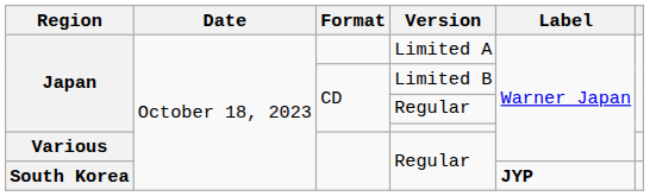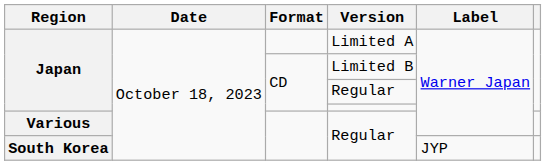South Korea / Regular | Label: bold -> normal
